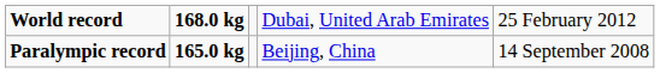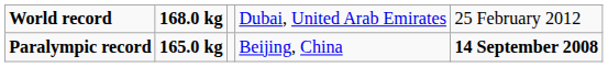Paralympic record | column 5: normal -> bold
